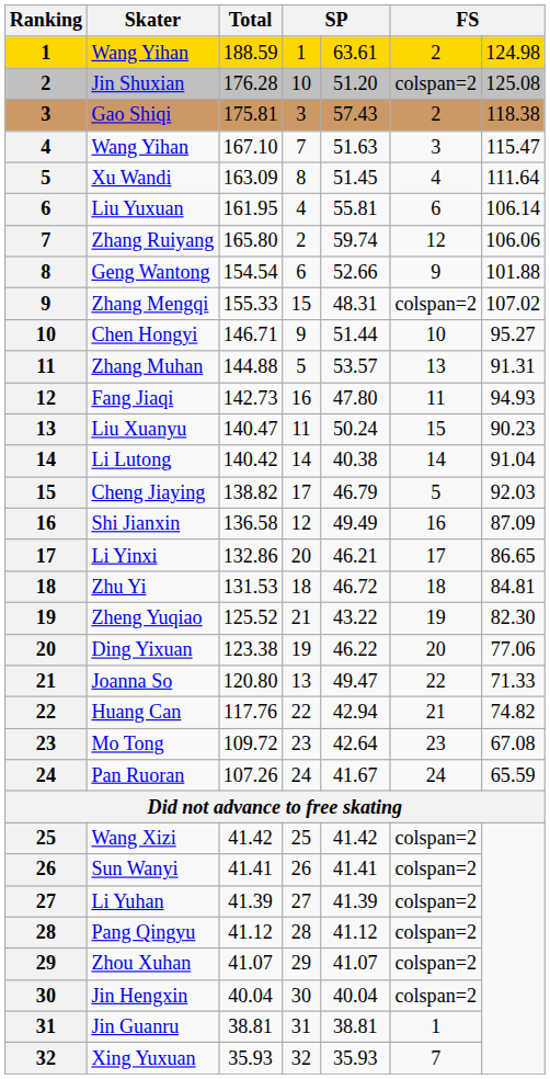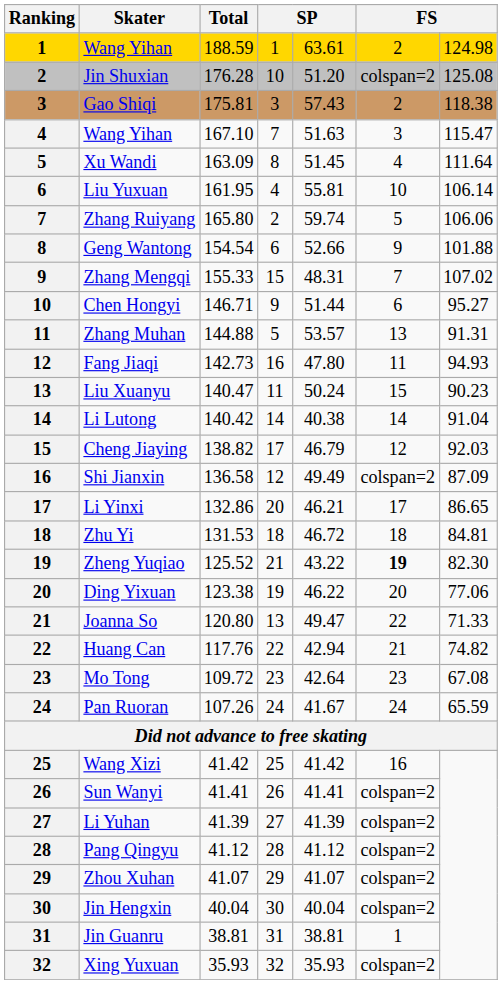Liu Yuxuan | column 6: 6 -> 10
Zhang Ruiyang | column 6: 12 -> 5
Zhang Mengqi | column 6: colspan=2 -> 7
Chen Hongyi | column 6: 10 -> 6
Cheng Jiaying | column 6: 5 -> 12
Shi Jianxin | column 6: 16 -> colspan=2
Zheng Yuqiao | column 6: normal -> bold
Wang Xizi | column 6: colspan=2 -> 16
Xing Yuxuan | column 6: 7 -> colspan=2
